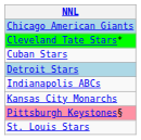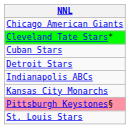row 2 | column 1: lightblue background -> no background
row 5 | column 1: lightblue background -> no background
